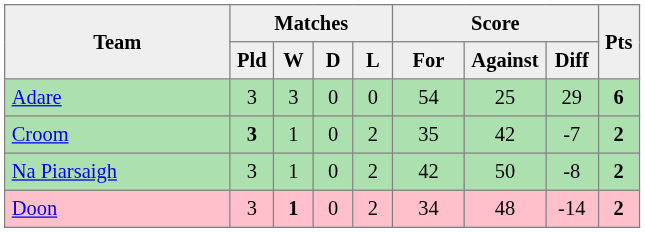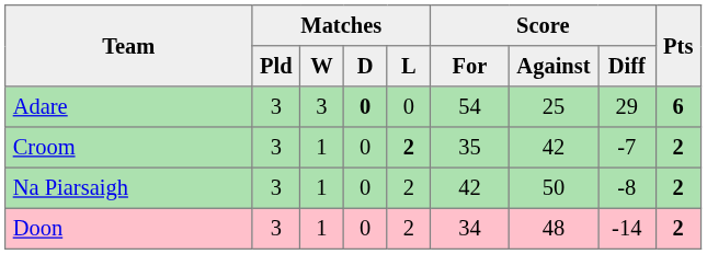Adare | Matches / D: normal -> bold
Croom | Matches / Pld: bold -> normal
Croom | Matches / L: normal -> bold
Doon | Matches / W: bold -> normal
